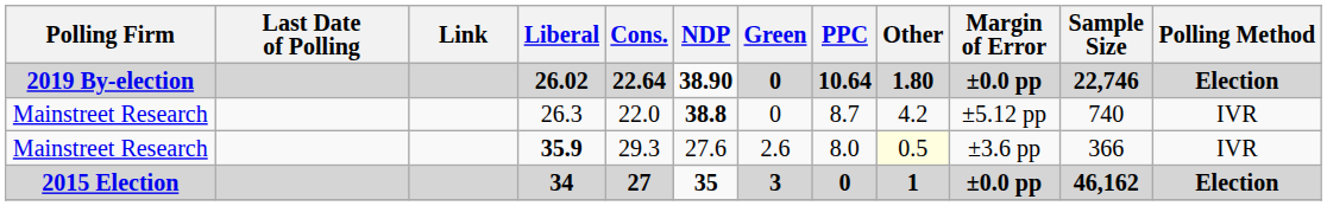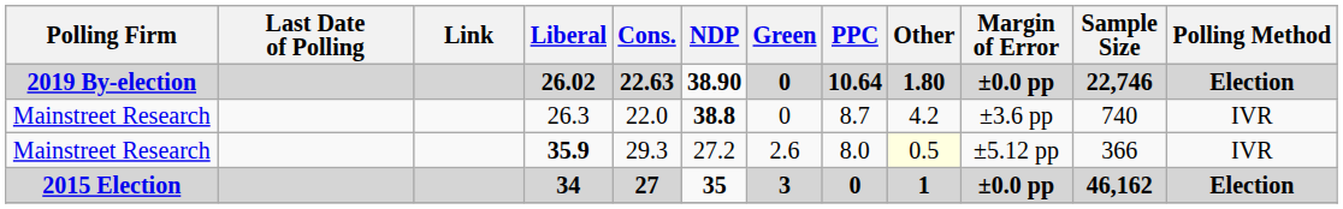26.02 | Cons.: 22.64 -> 22.63
26.3 | Margin of Error: ±5.12 pp -> ±3.6 pp
35.9 | NDP: 27.6 -> 27.2
35.9 | Margin of Error: ±3.6 pp -> ±5.12 pp
